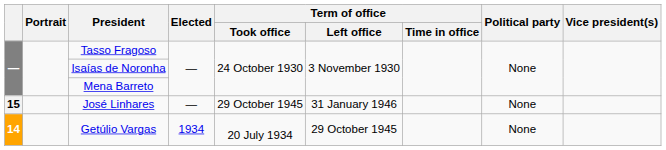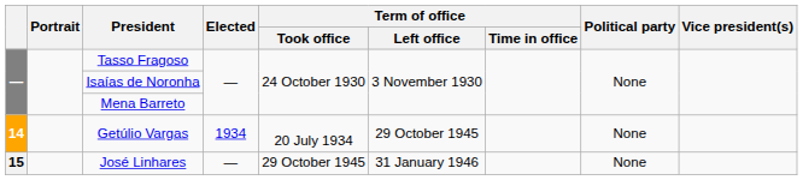rows swapped: Getúlio Vargas <-> José Linhares
